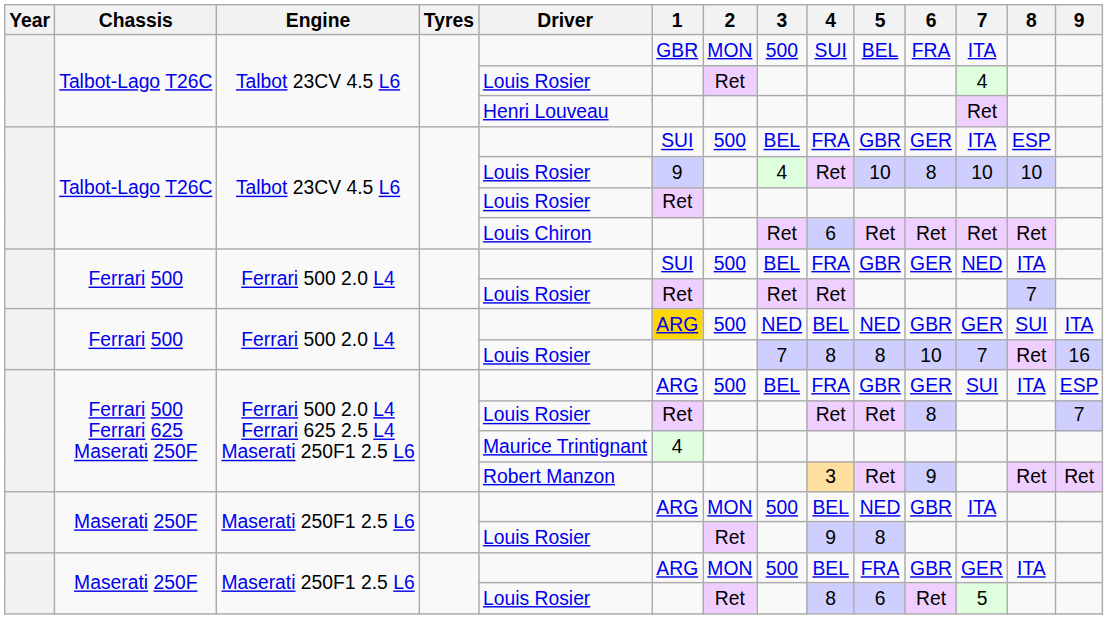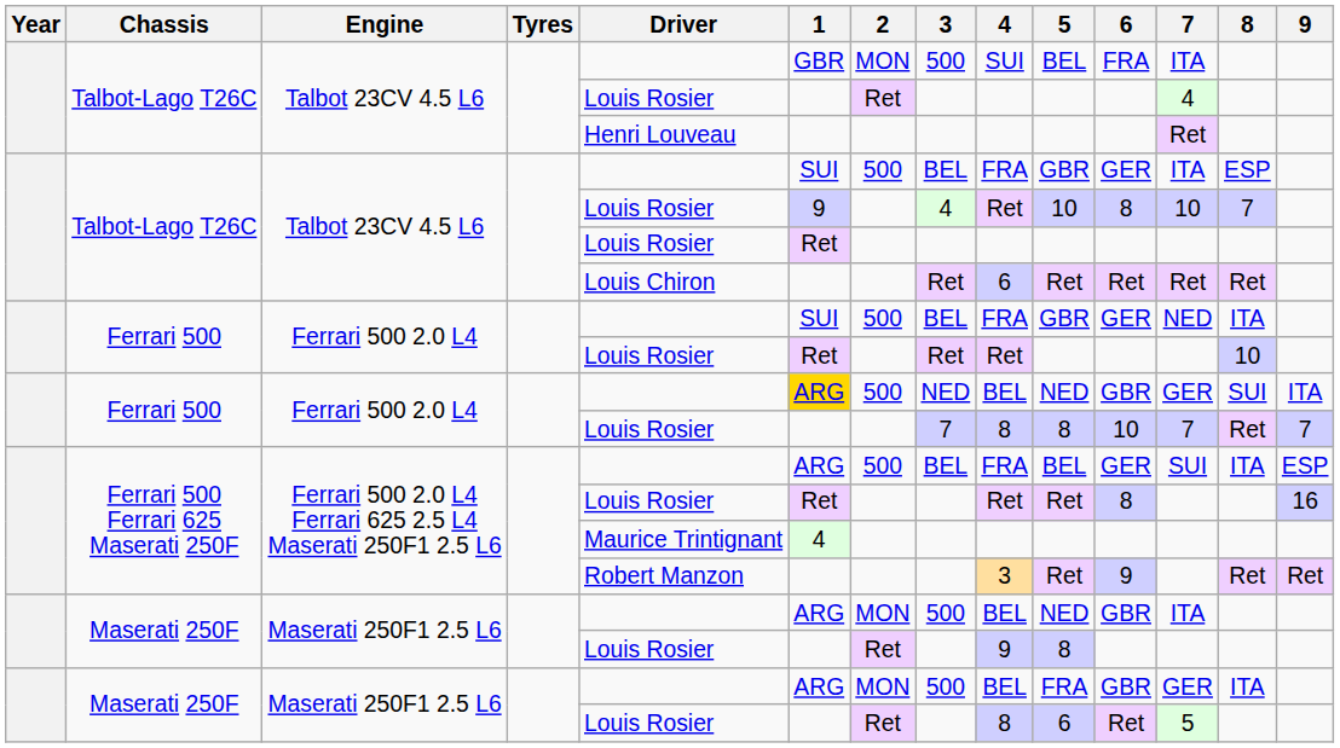row 6 | 8: 10 -> 7
row 10 | 8: 7 -> 10
row 12 | 9: 16 -> 7
row 13 | 5: GBR -> BEL
row 14 | 9: 7 -> 16
